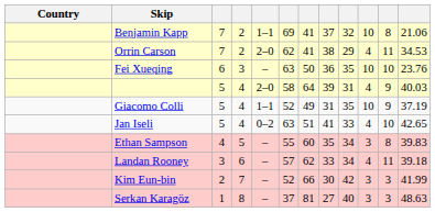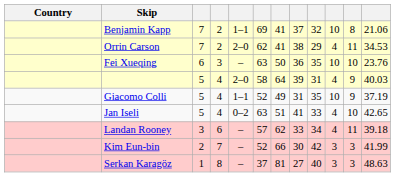- row: Ethan Sampson | 4 | 5 | – | 55 | 60 | 35 | 34 | 3 | 8 | 39.83
